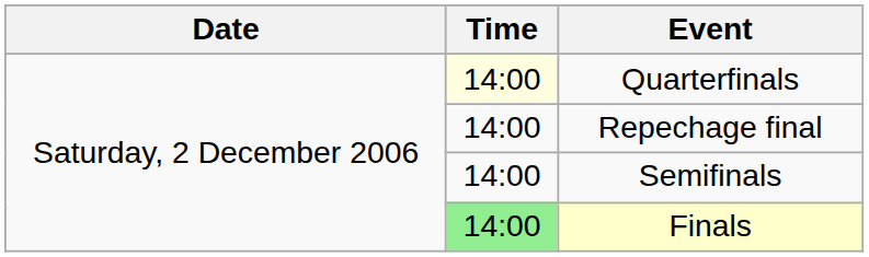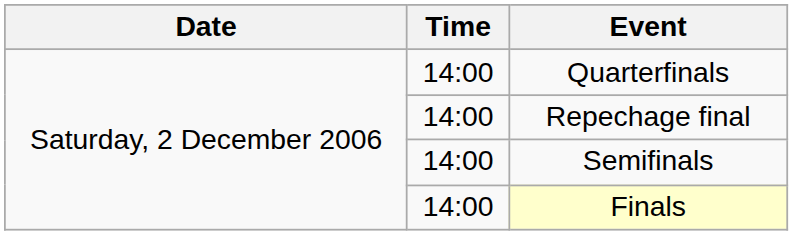Quarterfinals | Time: lightyellow background -> no background
Finals | Time: lightgreen background -> no background
